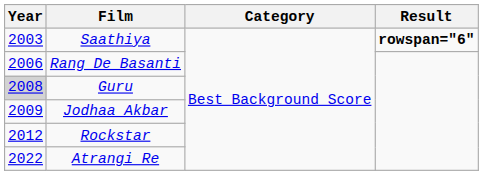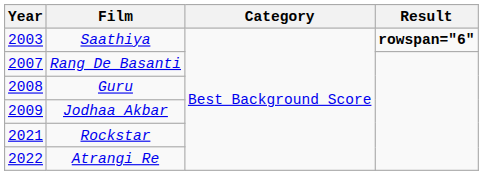Rang De Basanti | Year: 2006 -> 2007
Guru | Year: lightgrey background -> no background
Rockstar | Year: 2012 -> 2021
